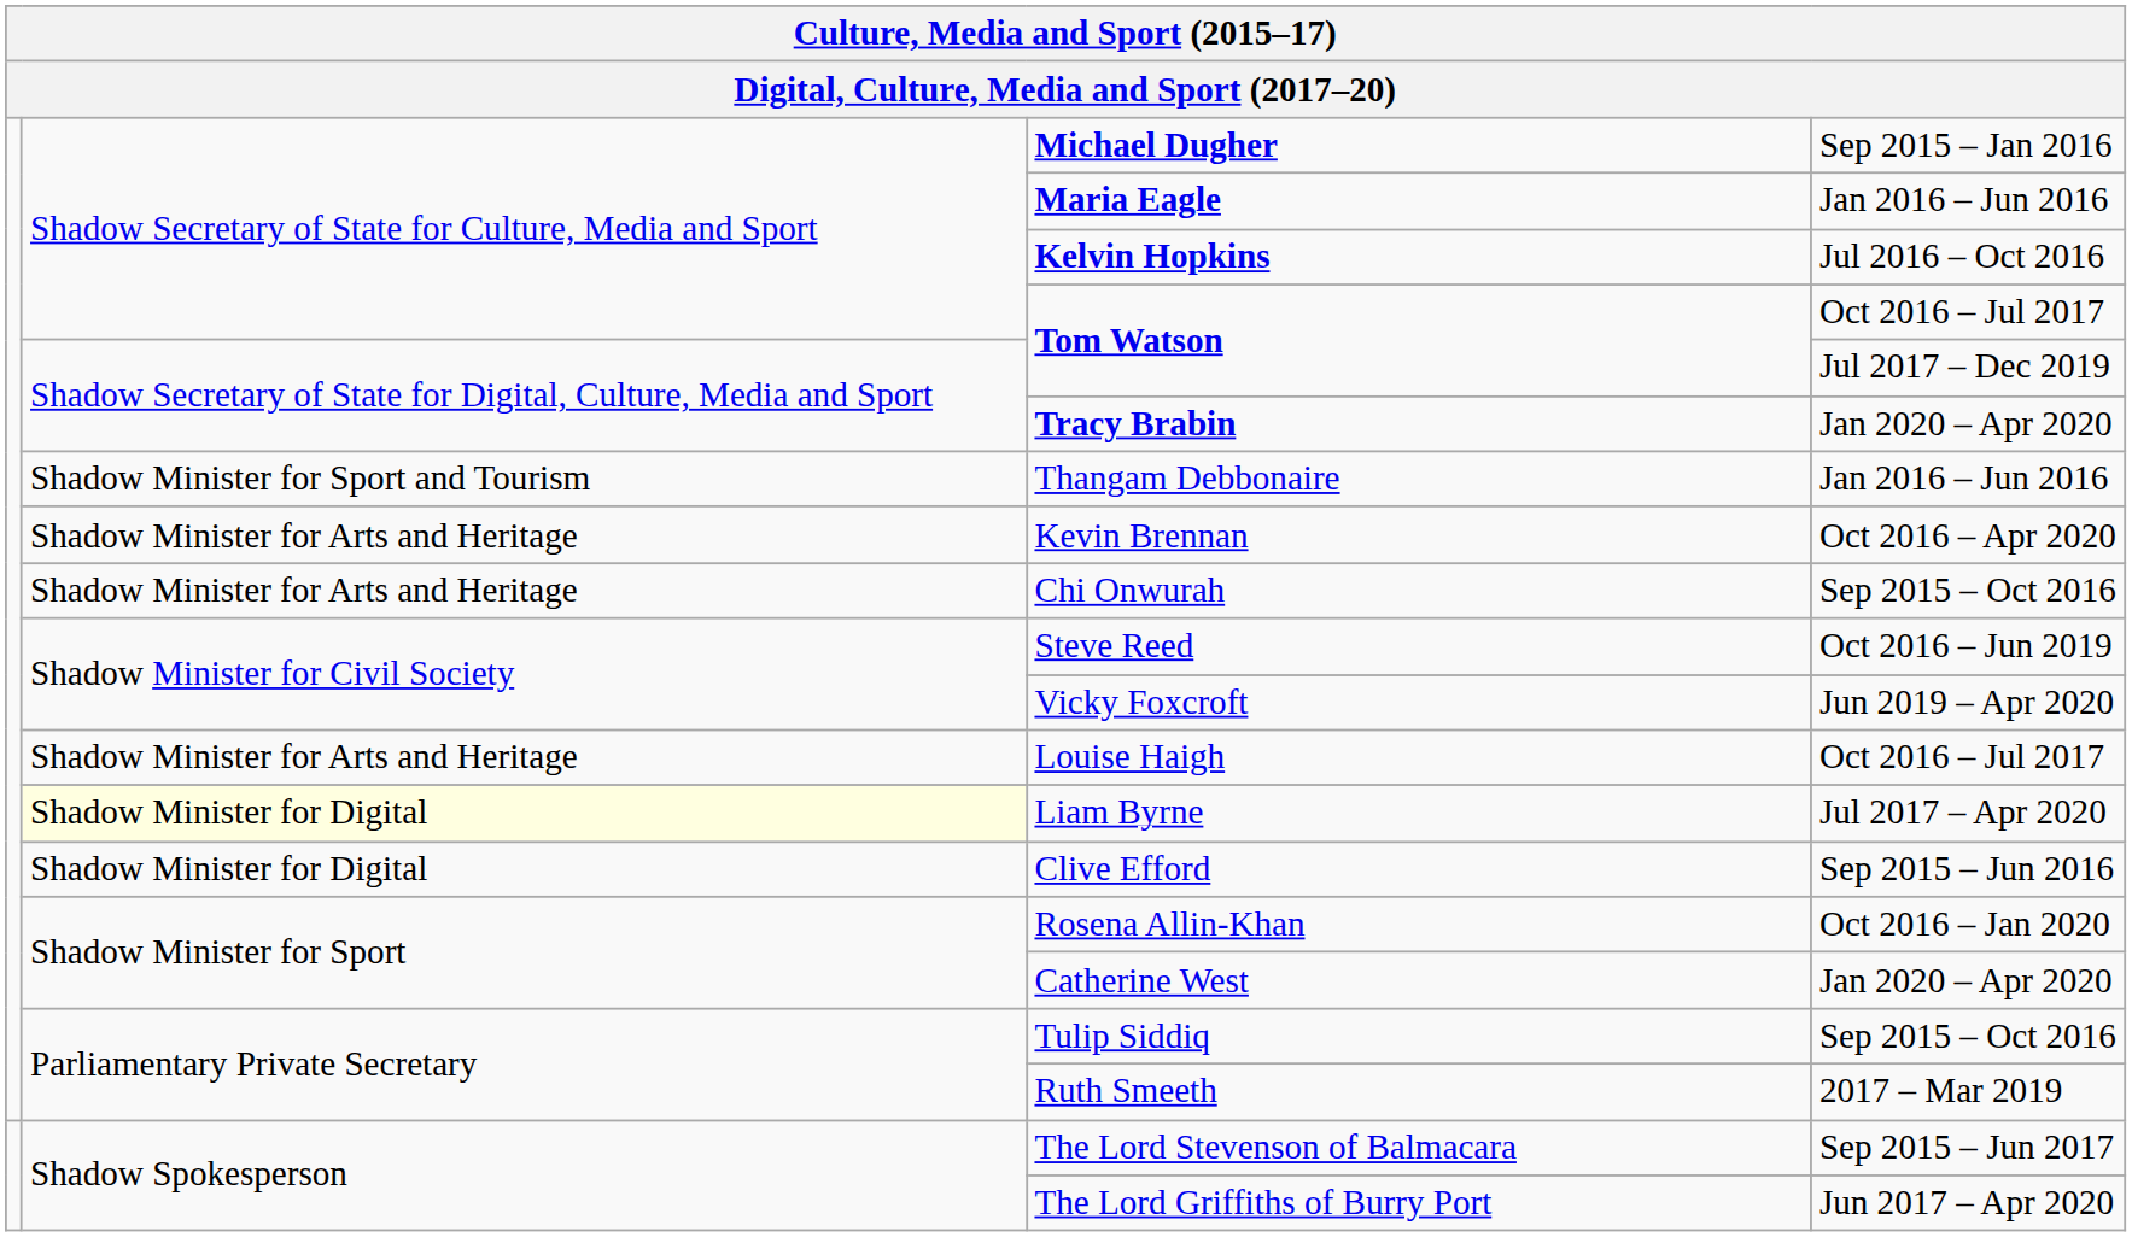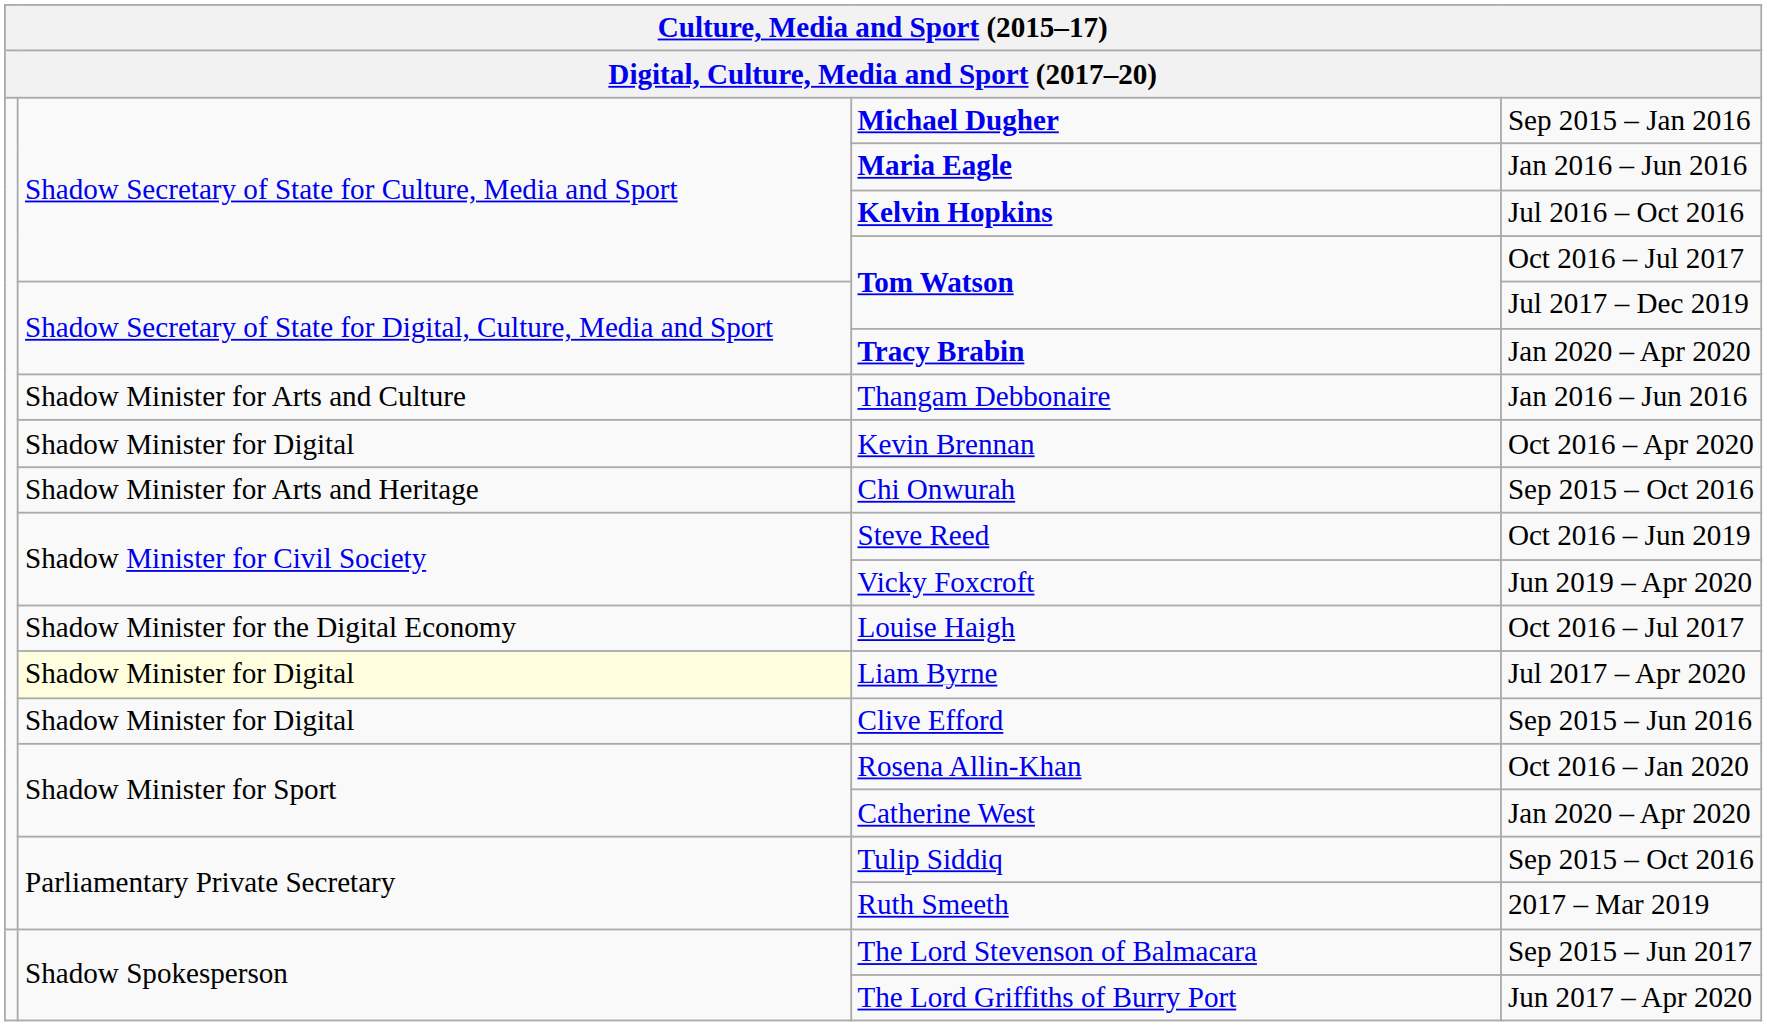Thangam Debbonaire | column 2: Shadow Minister for Sport and Tourism -> Shadow Minister for Arts and Culture
Kevin Brennan | column 2: Shadow Minister for Arts and Heritage -> Shadow Minister for Digital
Louise Haigh | column 2: Shadow Minister for Arts and Heritage -> Shadow Minister for the Digital Economy
